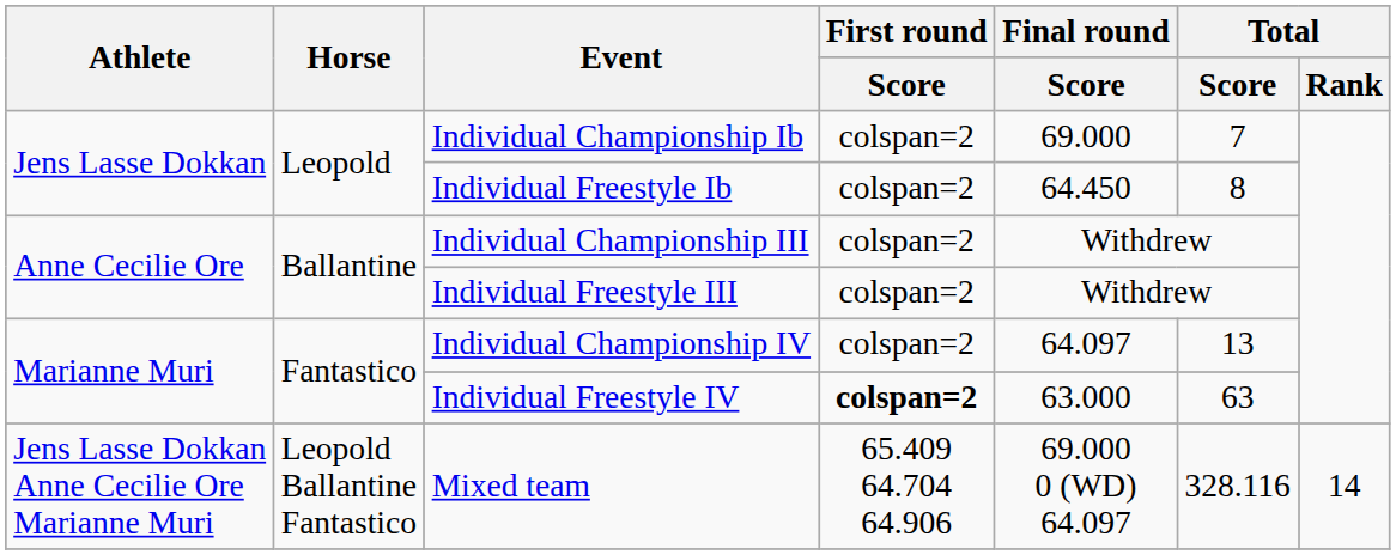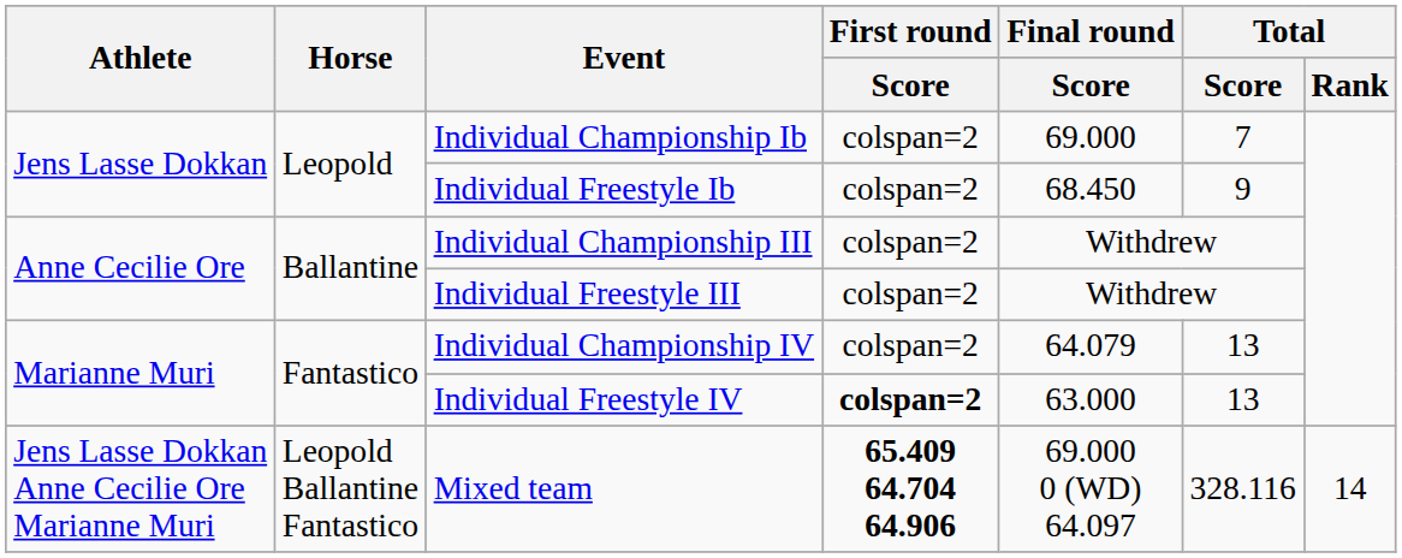Individual Freestyle Ib | Final round / Score: 64.450 -> 68.450
Individual Freestyle Ib | Total / Score: 8 -> 9
Individual Championship IV | Final round / Score: 64.097 -> 64.079
Individual Freestyle IV | Total / Score: 63 -> 13
Mixed team | First round / Score: normal -> bold
